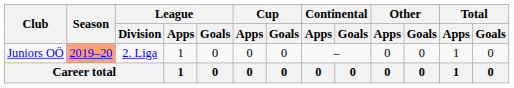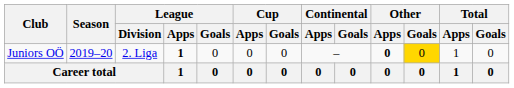Juniors OÖ | Season: lightsalmon background -> no background
Juniors OÖ | League / Apps: normal -> bold
Juniors OÖ | Other / Apps: normal -> bold
Juniors OÖ | Other / Goals: no background -> gold background
